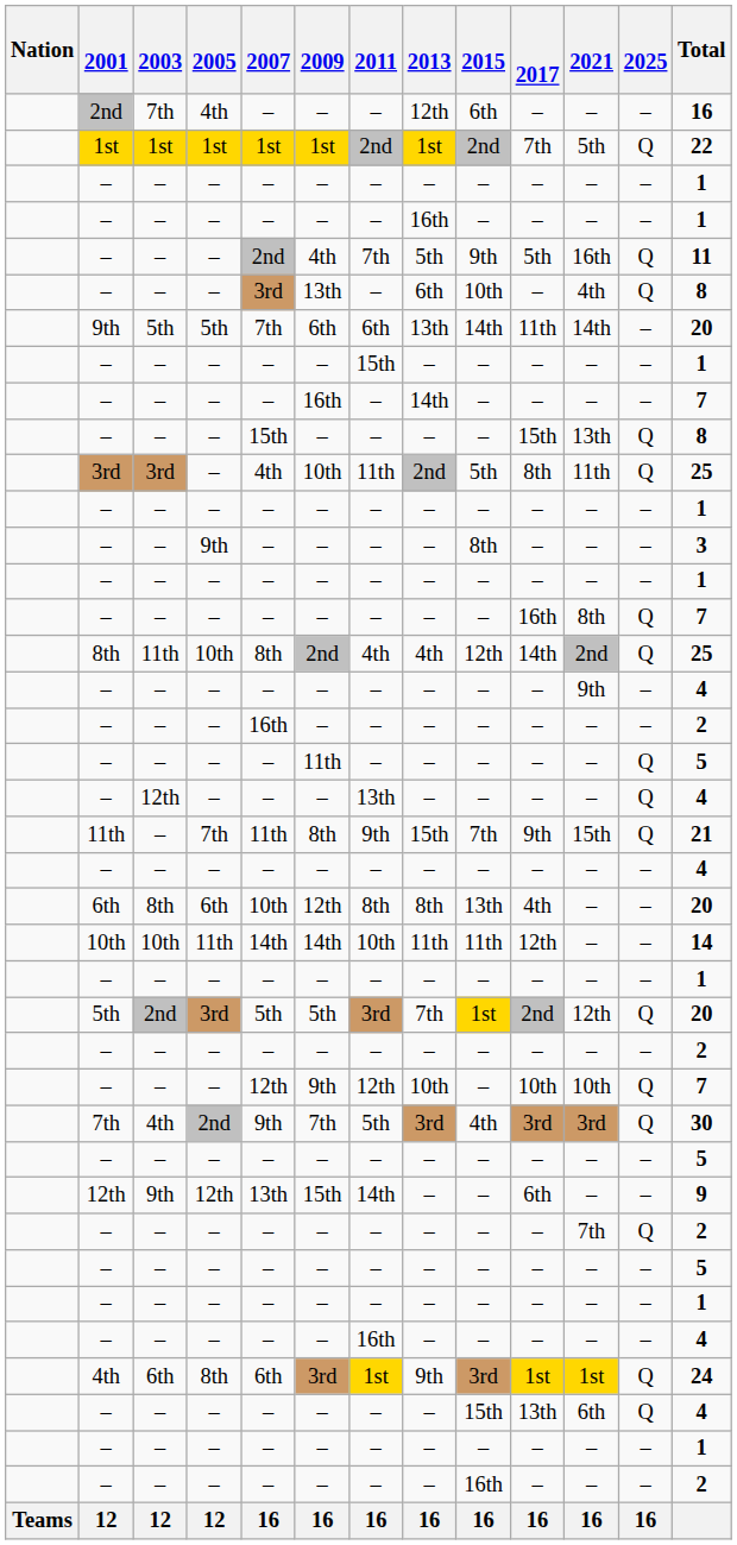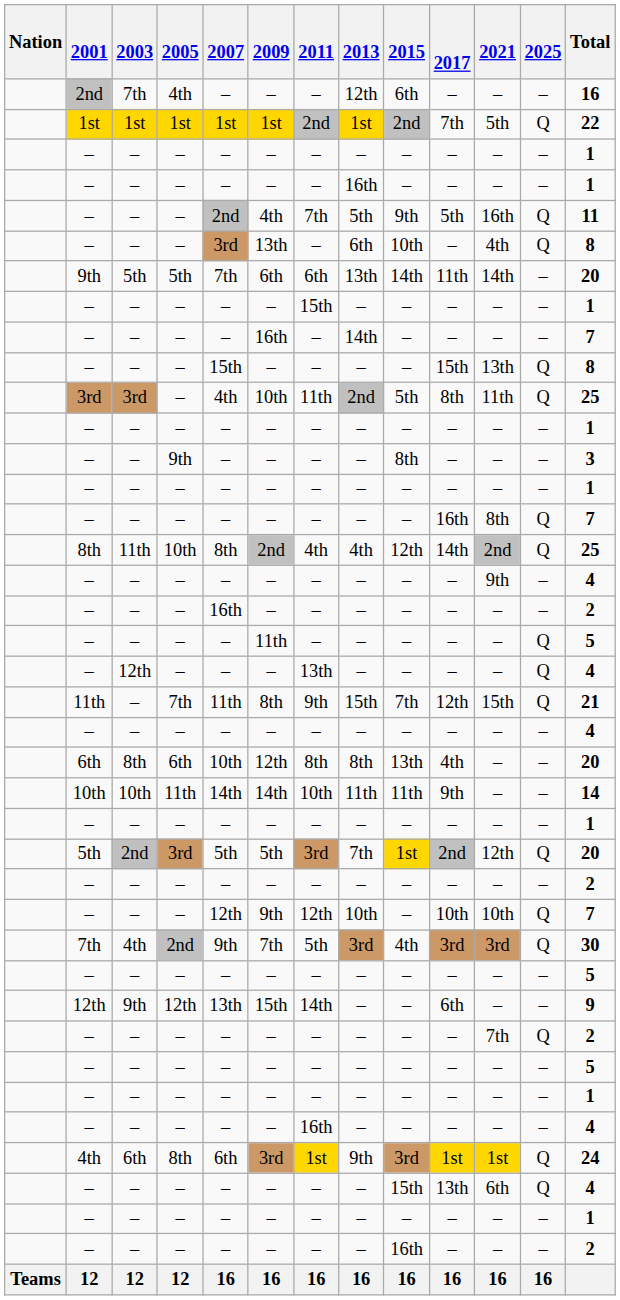row 22 | 2017: 9th -> 12th
row 25 | 2017: 12th -> 9th
